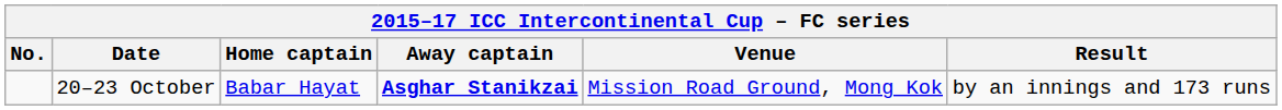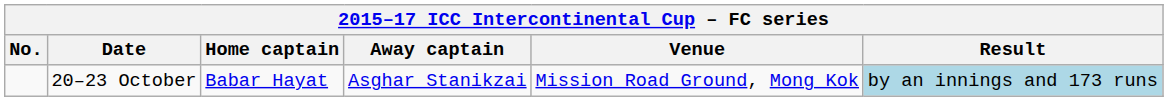20–23 October | Away captain: bold -> normal
20–23 October | Result: no background -> lightblue background
